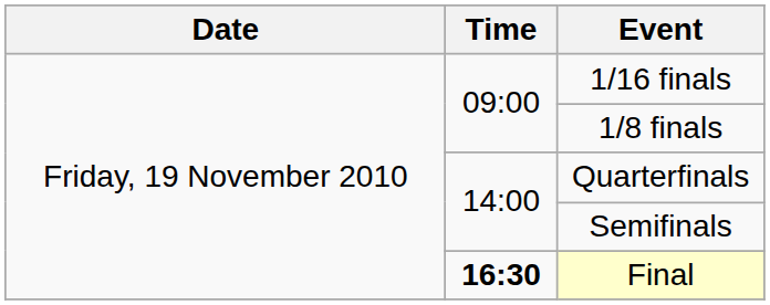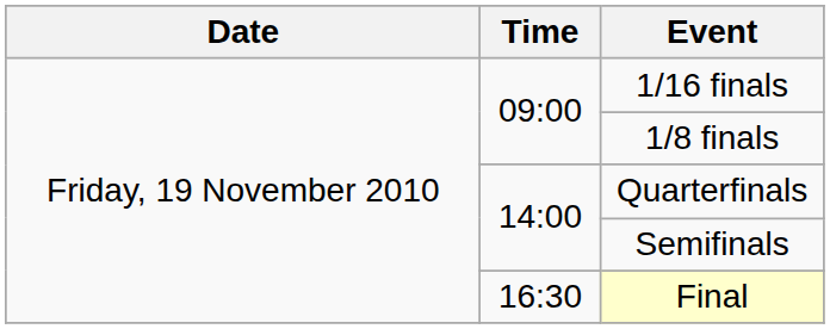Final | Time: bold -> normal
